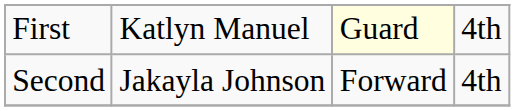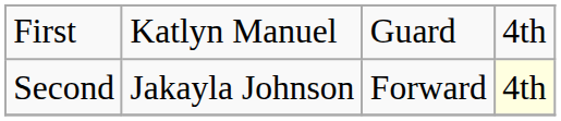First | column 3: lightyellow background -> no background
Second | column 4: no background -> lightyellow background
